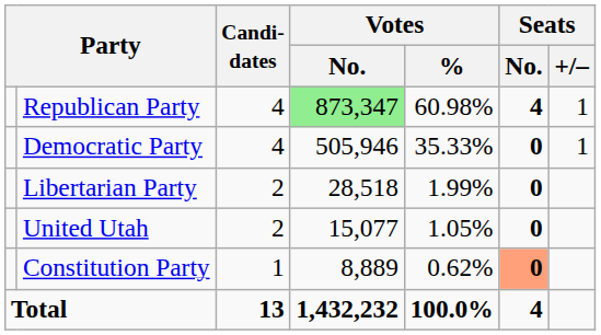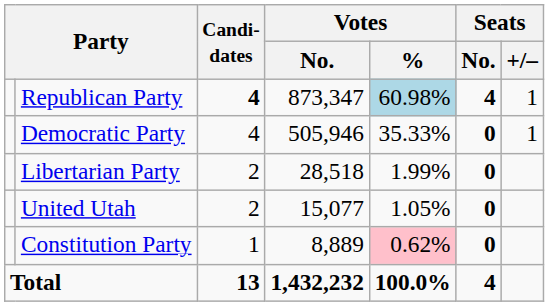Republican Party | Candi- dates: normal -> bold
Republican Party | Votes / No.: lightgreen background -> no background
Republican Party | Votes / %: no background -> lightblue background
Constitution Party | Votes / %: no background -> pink background
Constitution Party | Seats / No.: lightsalmon background -> no background
